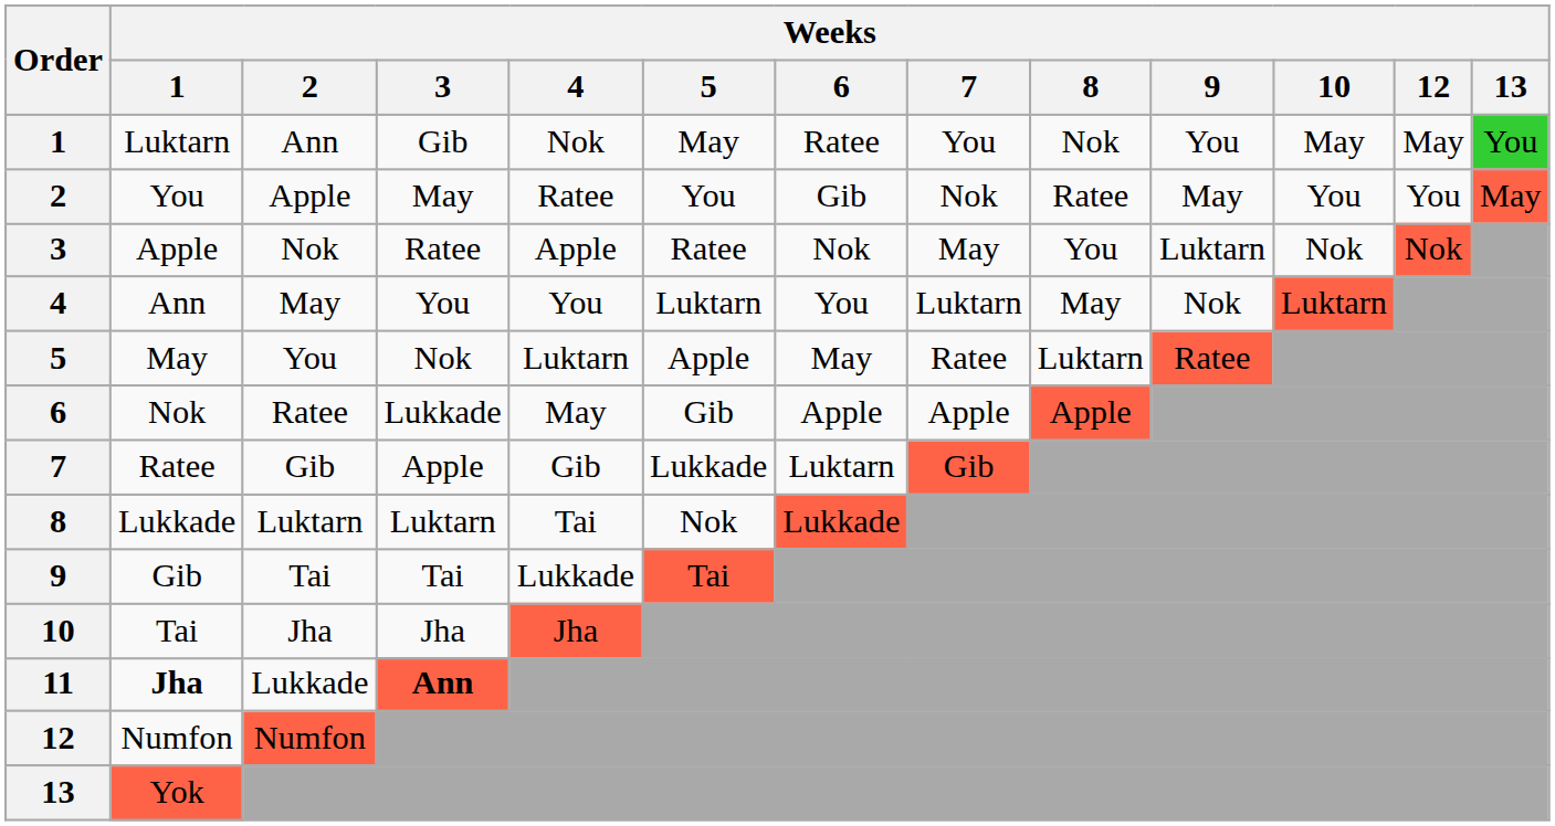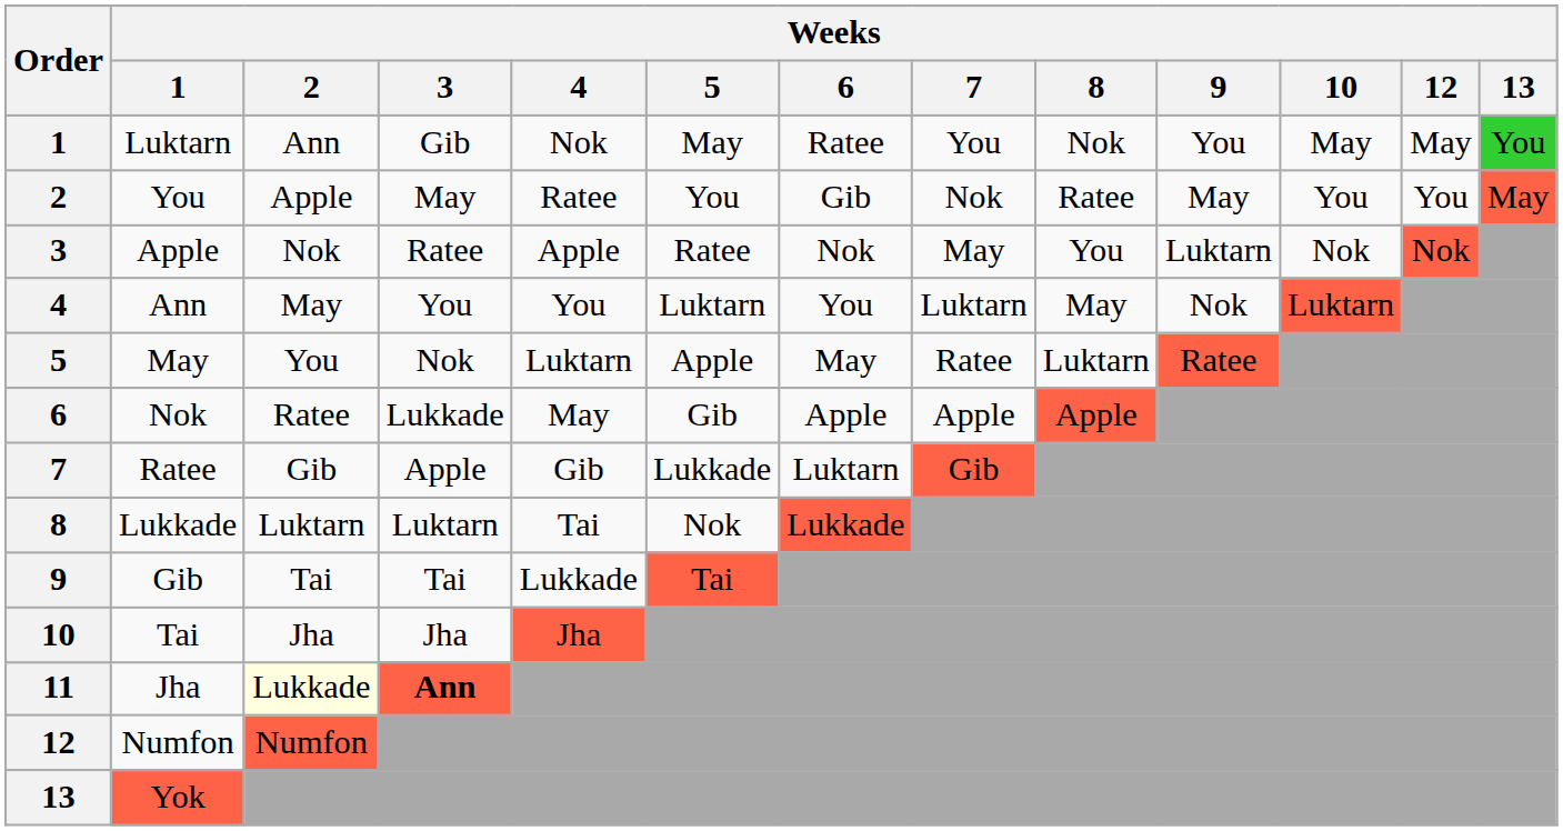11 | Weeks / 1: bold -> normal
11 | Weeks / 2: no background -> lightyellow background
